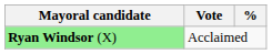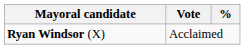Ryan Windsor (X) | Mayoral candidate: lightgreen background -> no background
